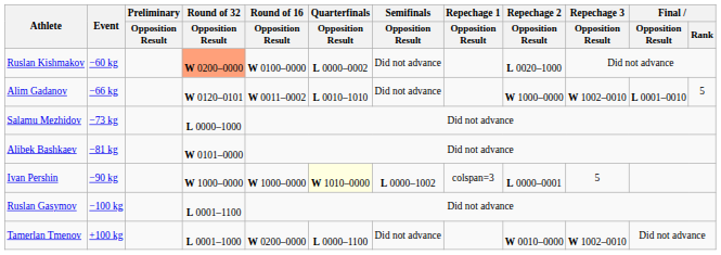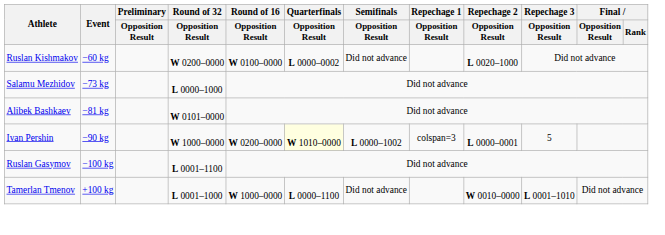Ruslan Kishmakov | Round of 32 / Opposition Result: lightsalmon background -> no background
- row: Alim Gadanov | −66 kg | W 0120–0101 | W 0011–0002 | L 0010–1010 | Did not advance | W 1000–0000 | W 1002–0010 | L 0001–0010 | 5
Ivan Pershin | Round of 16 / Opposition Result: W 1000–0000 -> W 0200–0000
Tamerlan Tmenov | Round of 16 / Opposition Result: W 0200–0000 -> W 1000–0000
Tamerlan Tmenov | Repechage 3 / Opposition Result: W 1002–0010 -> L 0001–1010
